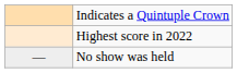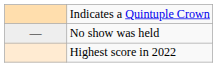rows swapped: Highest score in 2022 <-> No show was held
